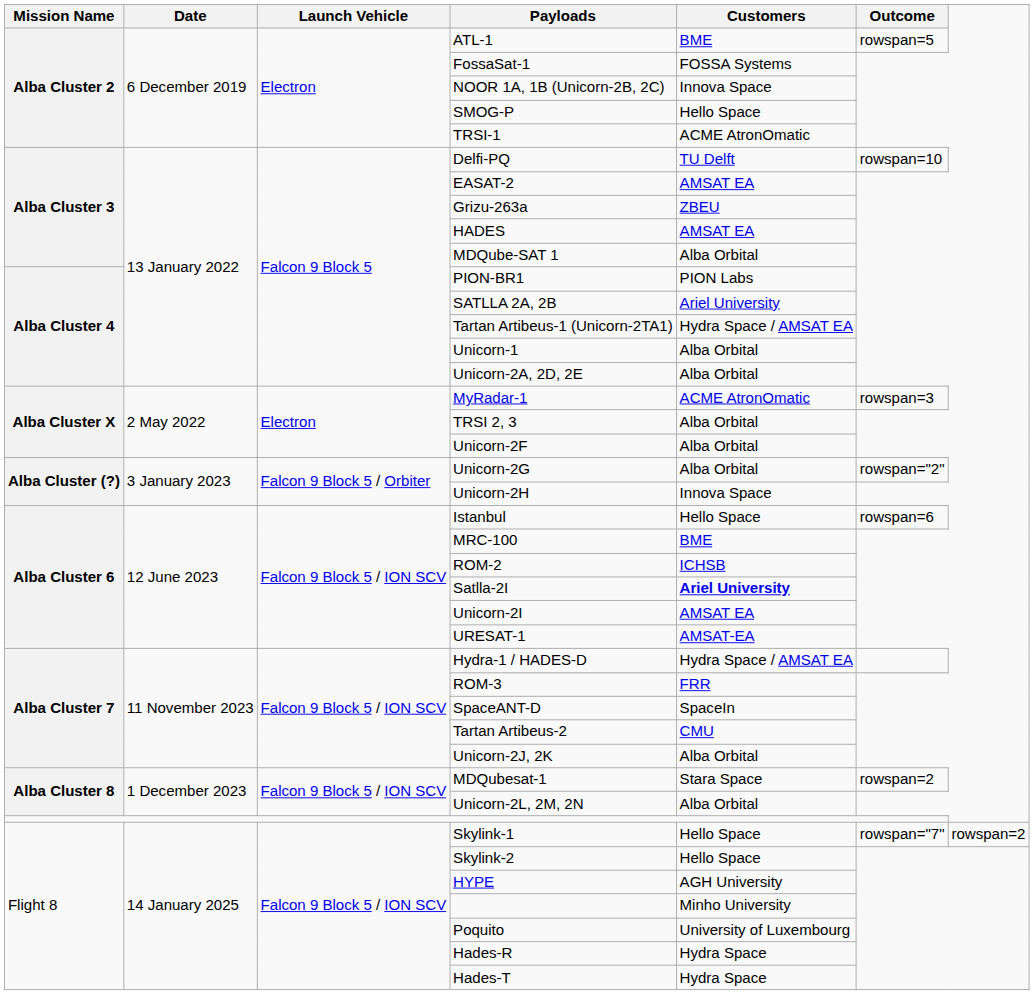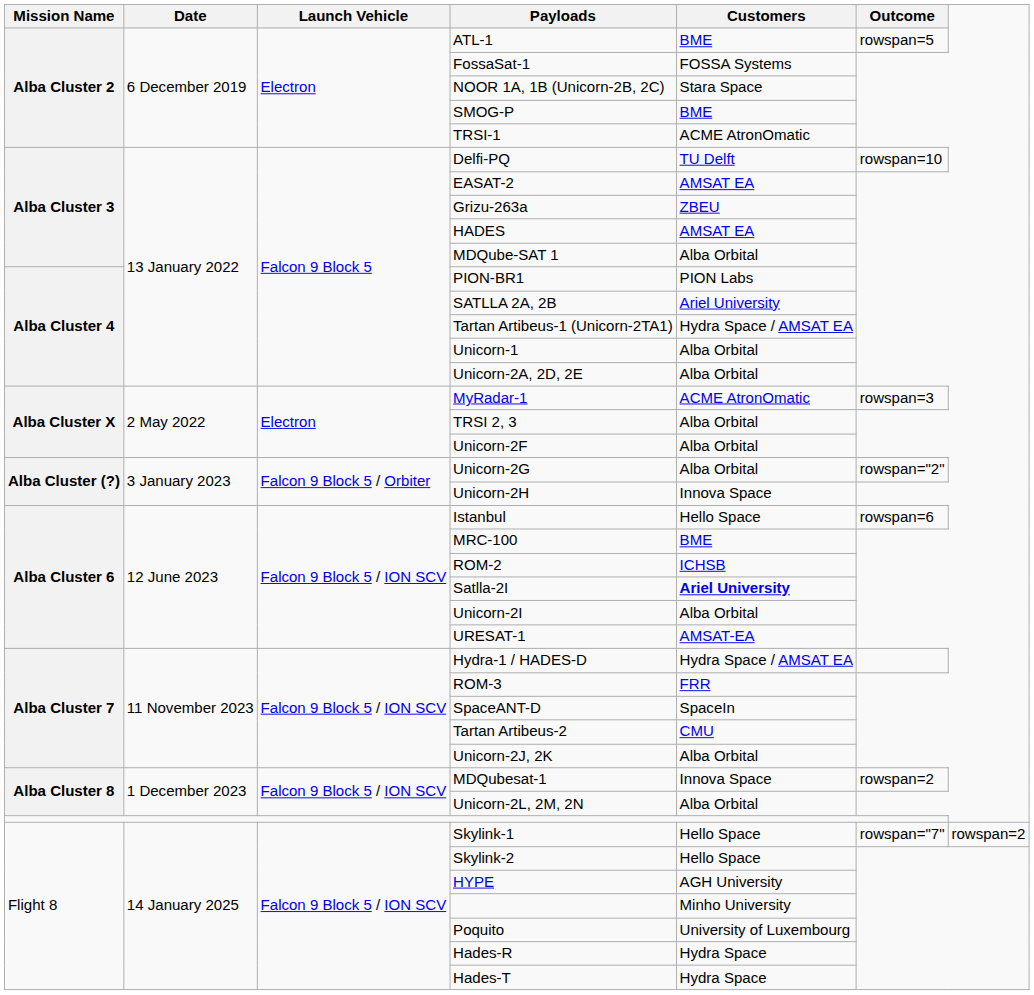NOOR 1A, 1B (Unicorn-2B, 2C) | Customers: Innova Space -> Stara Space
SMOG-P | Customers: Hello Space -> BME
Unicorn-2I | Customers: AMSAT EA -> Alba Orbital
MDQubesat-1 | Customers: Stara Space -> Innova Space
